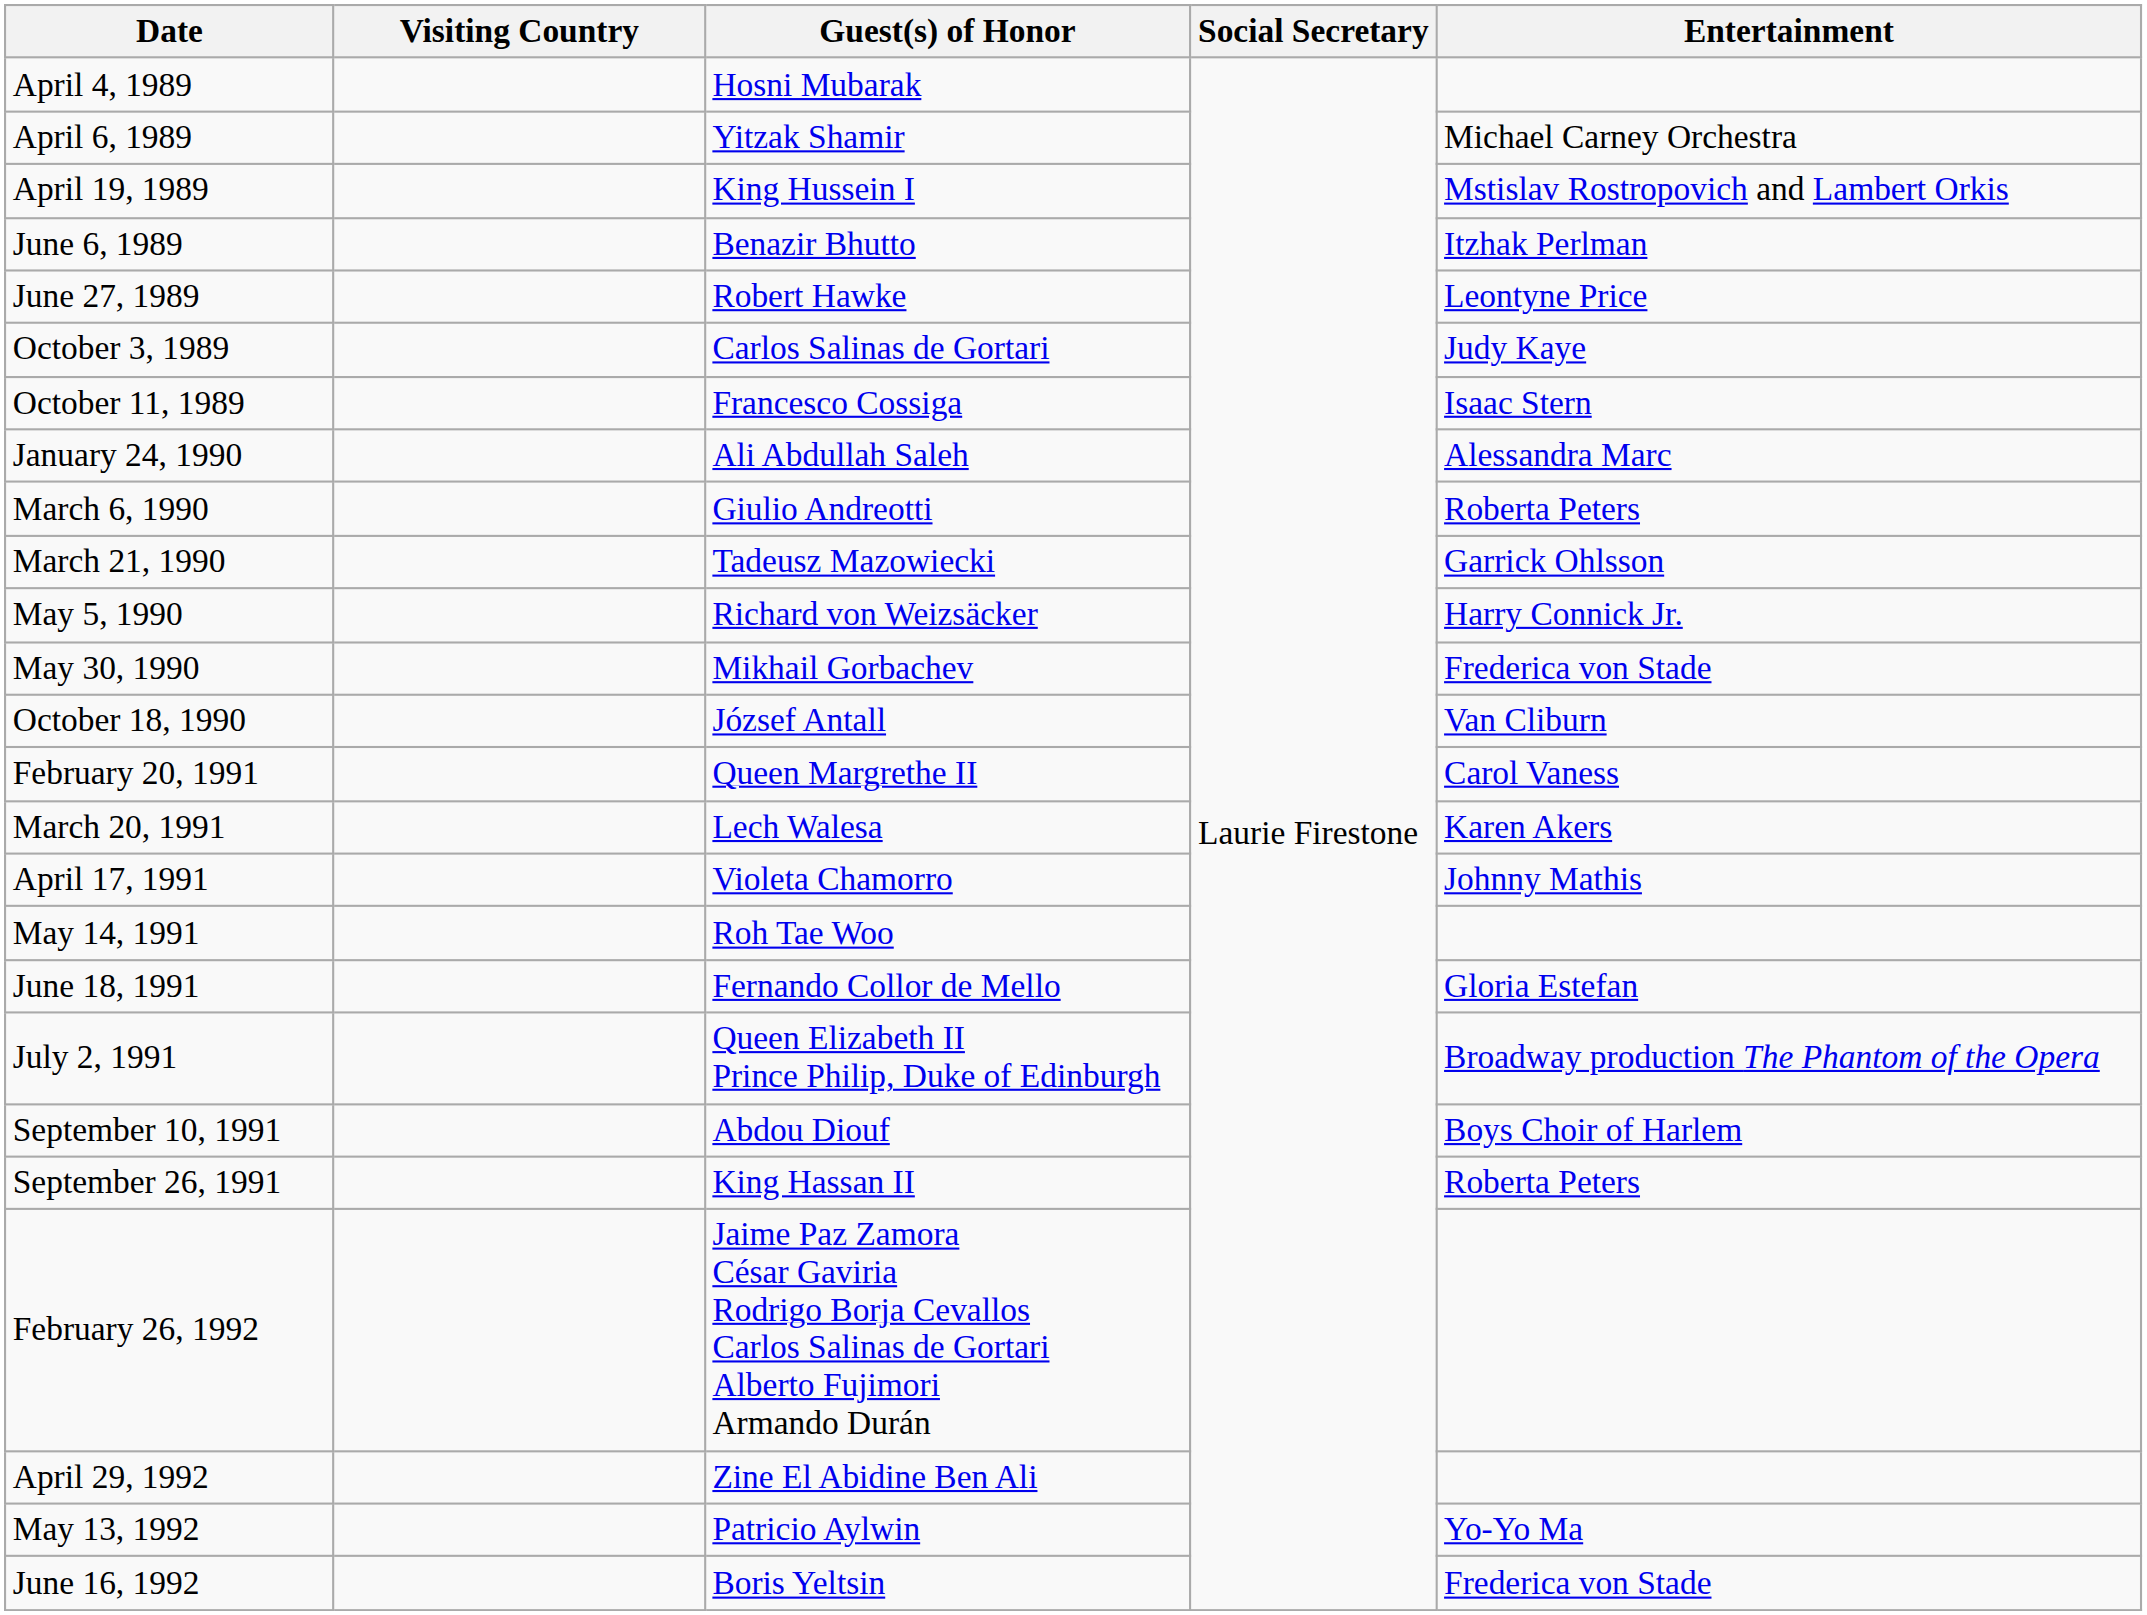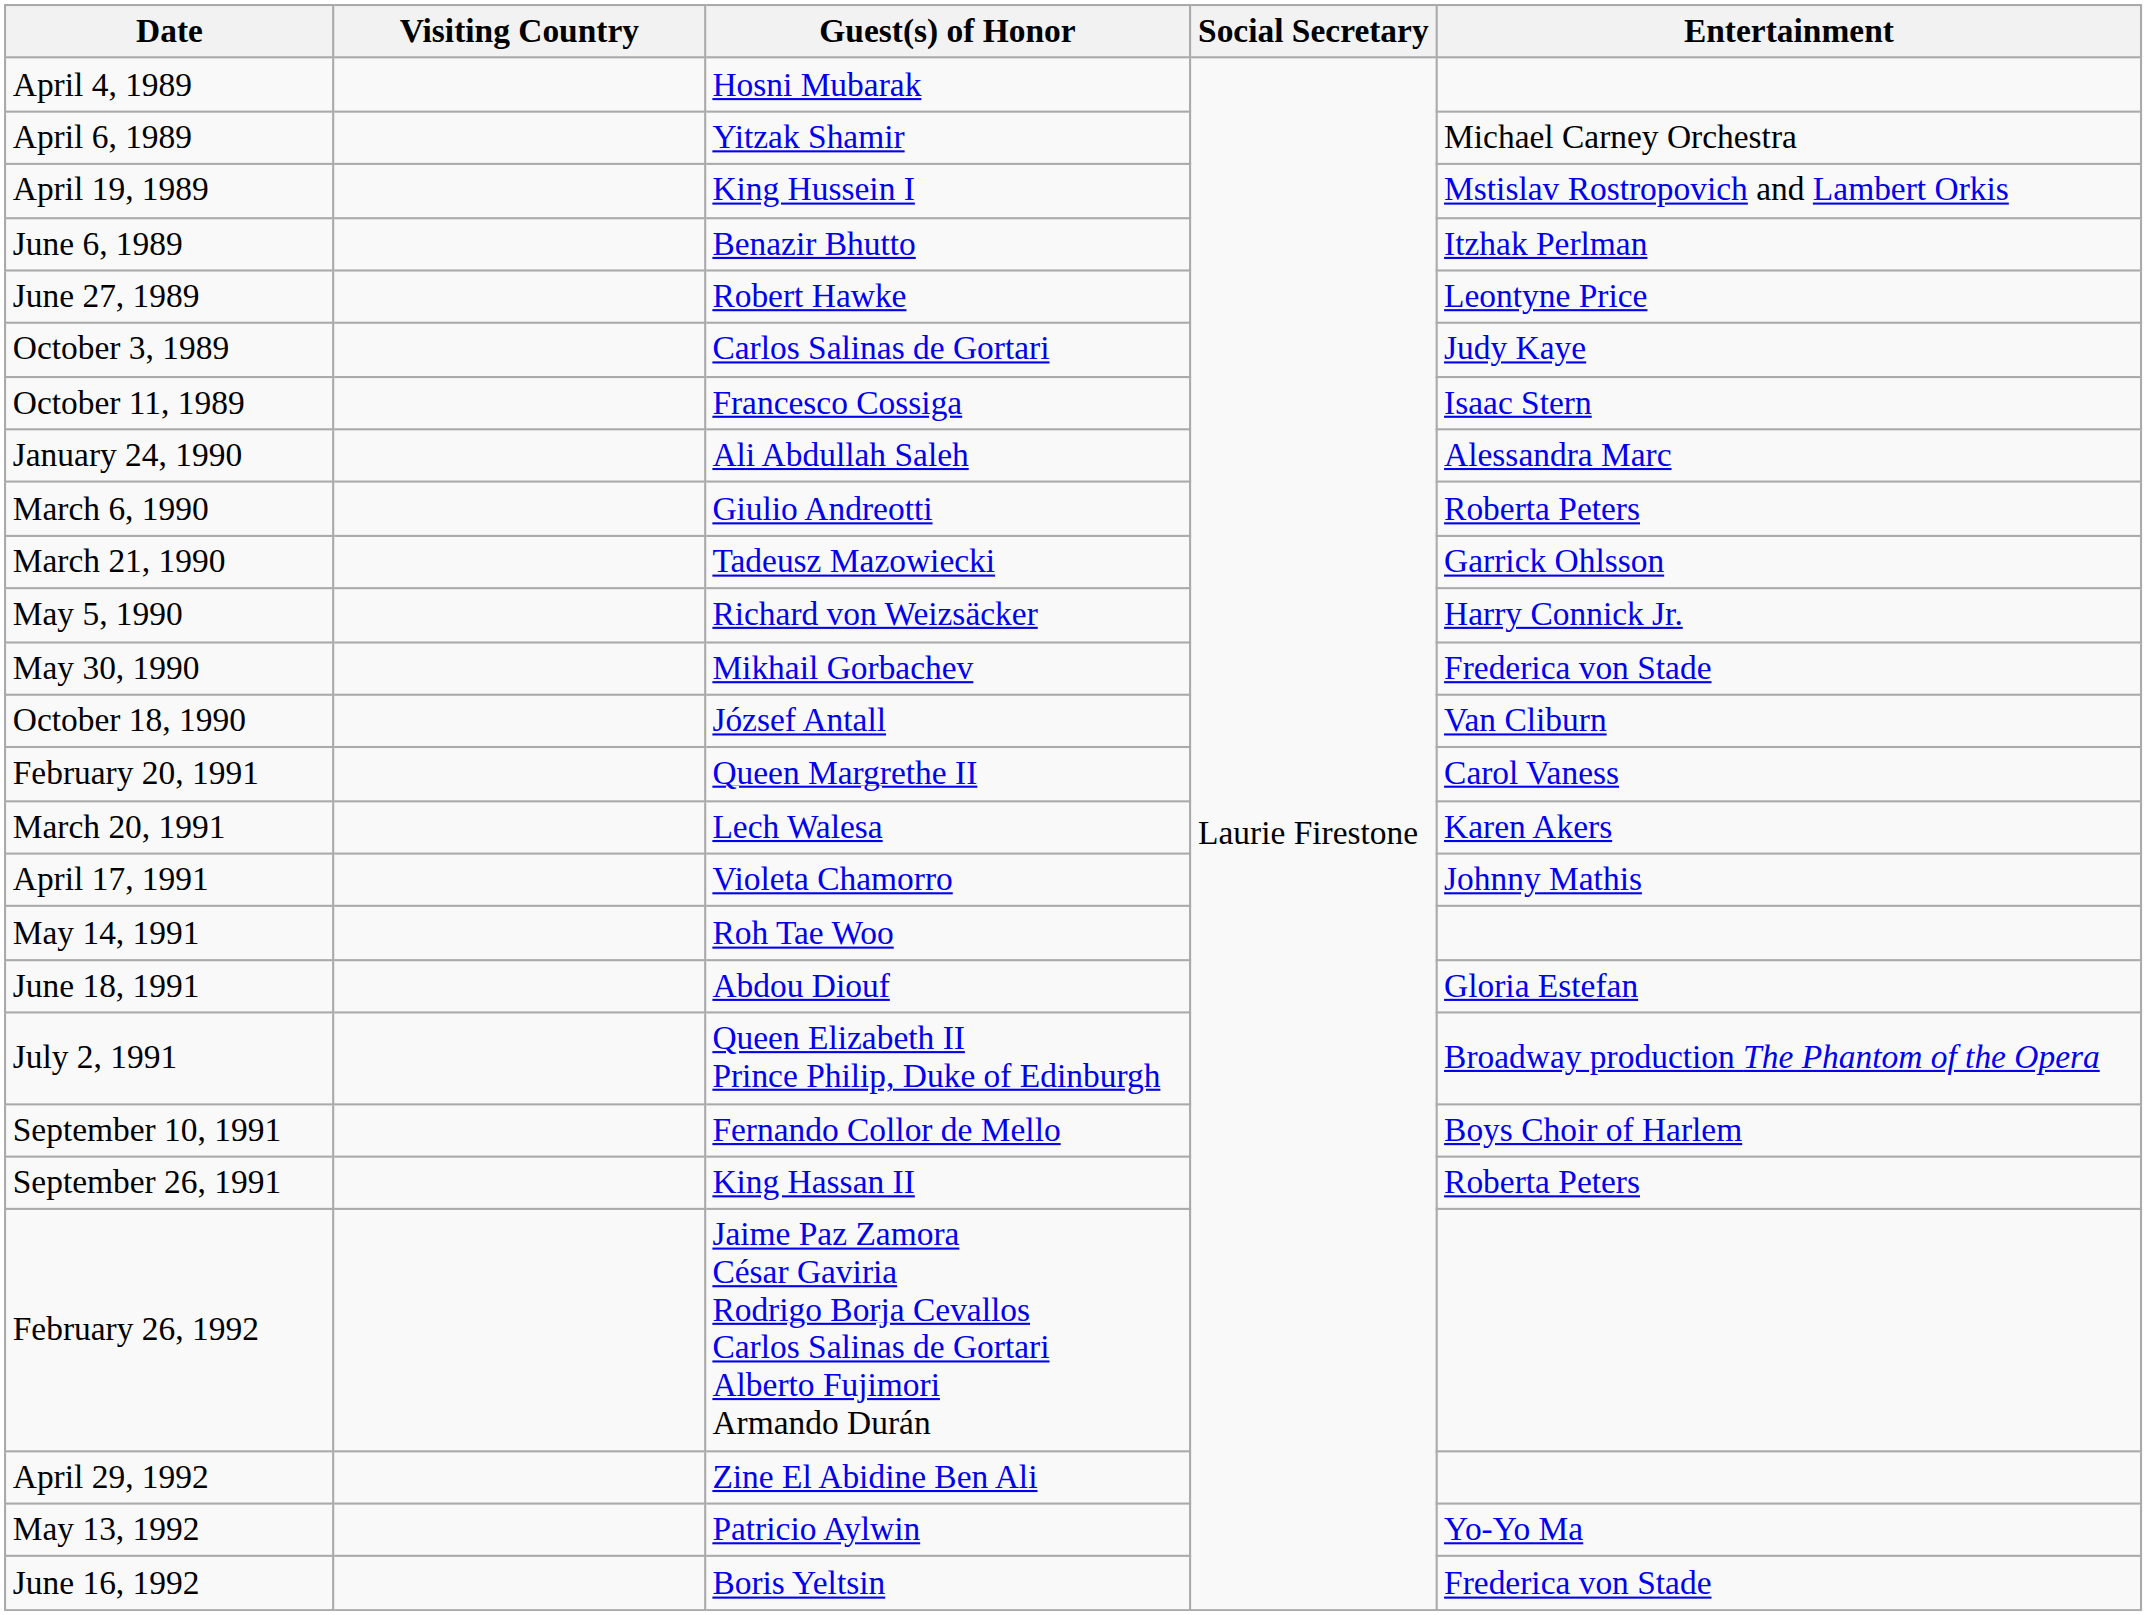June 18, 1991 | Guest(s) of Honor: Fernando Collor de Mello -> Abdou Diouf
September 10, 1991 | Guest(s) of Honor: Abdou Diouf -> Fernando Collor de Mello
